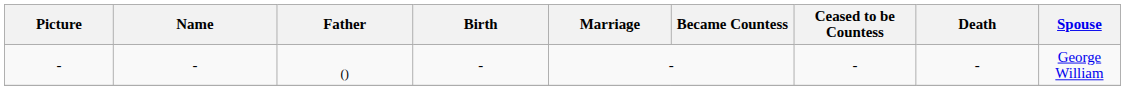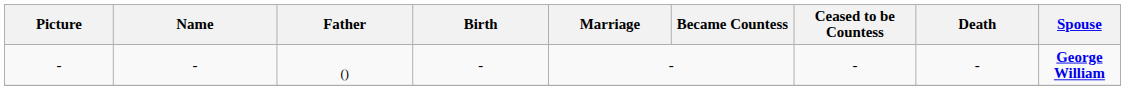row 2 | Spouse: normal -> bold
